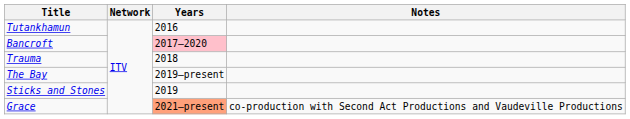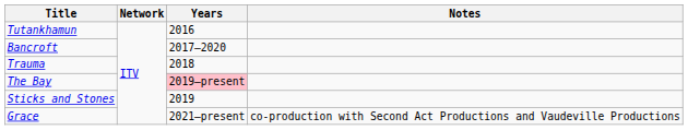Bancroft | Years: pink background -> no background
The Bay | Years: no background -> pink background
Grace | Years: lightsalmon background -> no background
